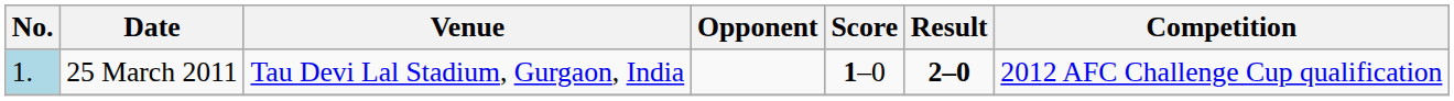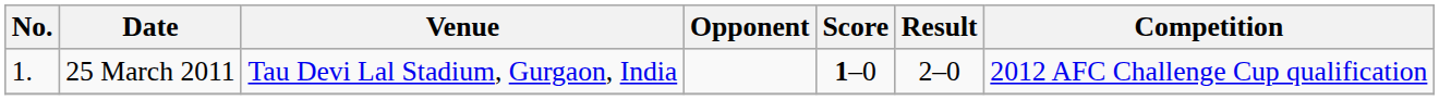25 March 2011 | No.: lightblue background -> no background
25 March 2011 | Result: bold -> normal
